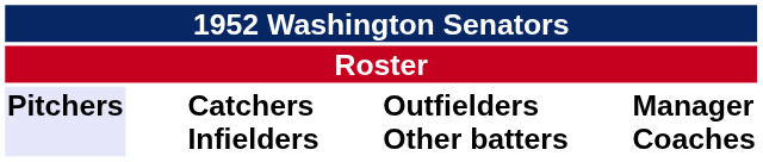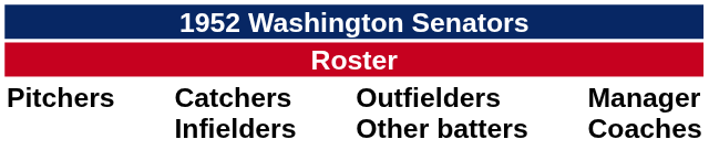Pitchers | column 1: lavender background -> no background
